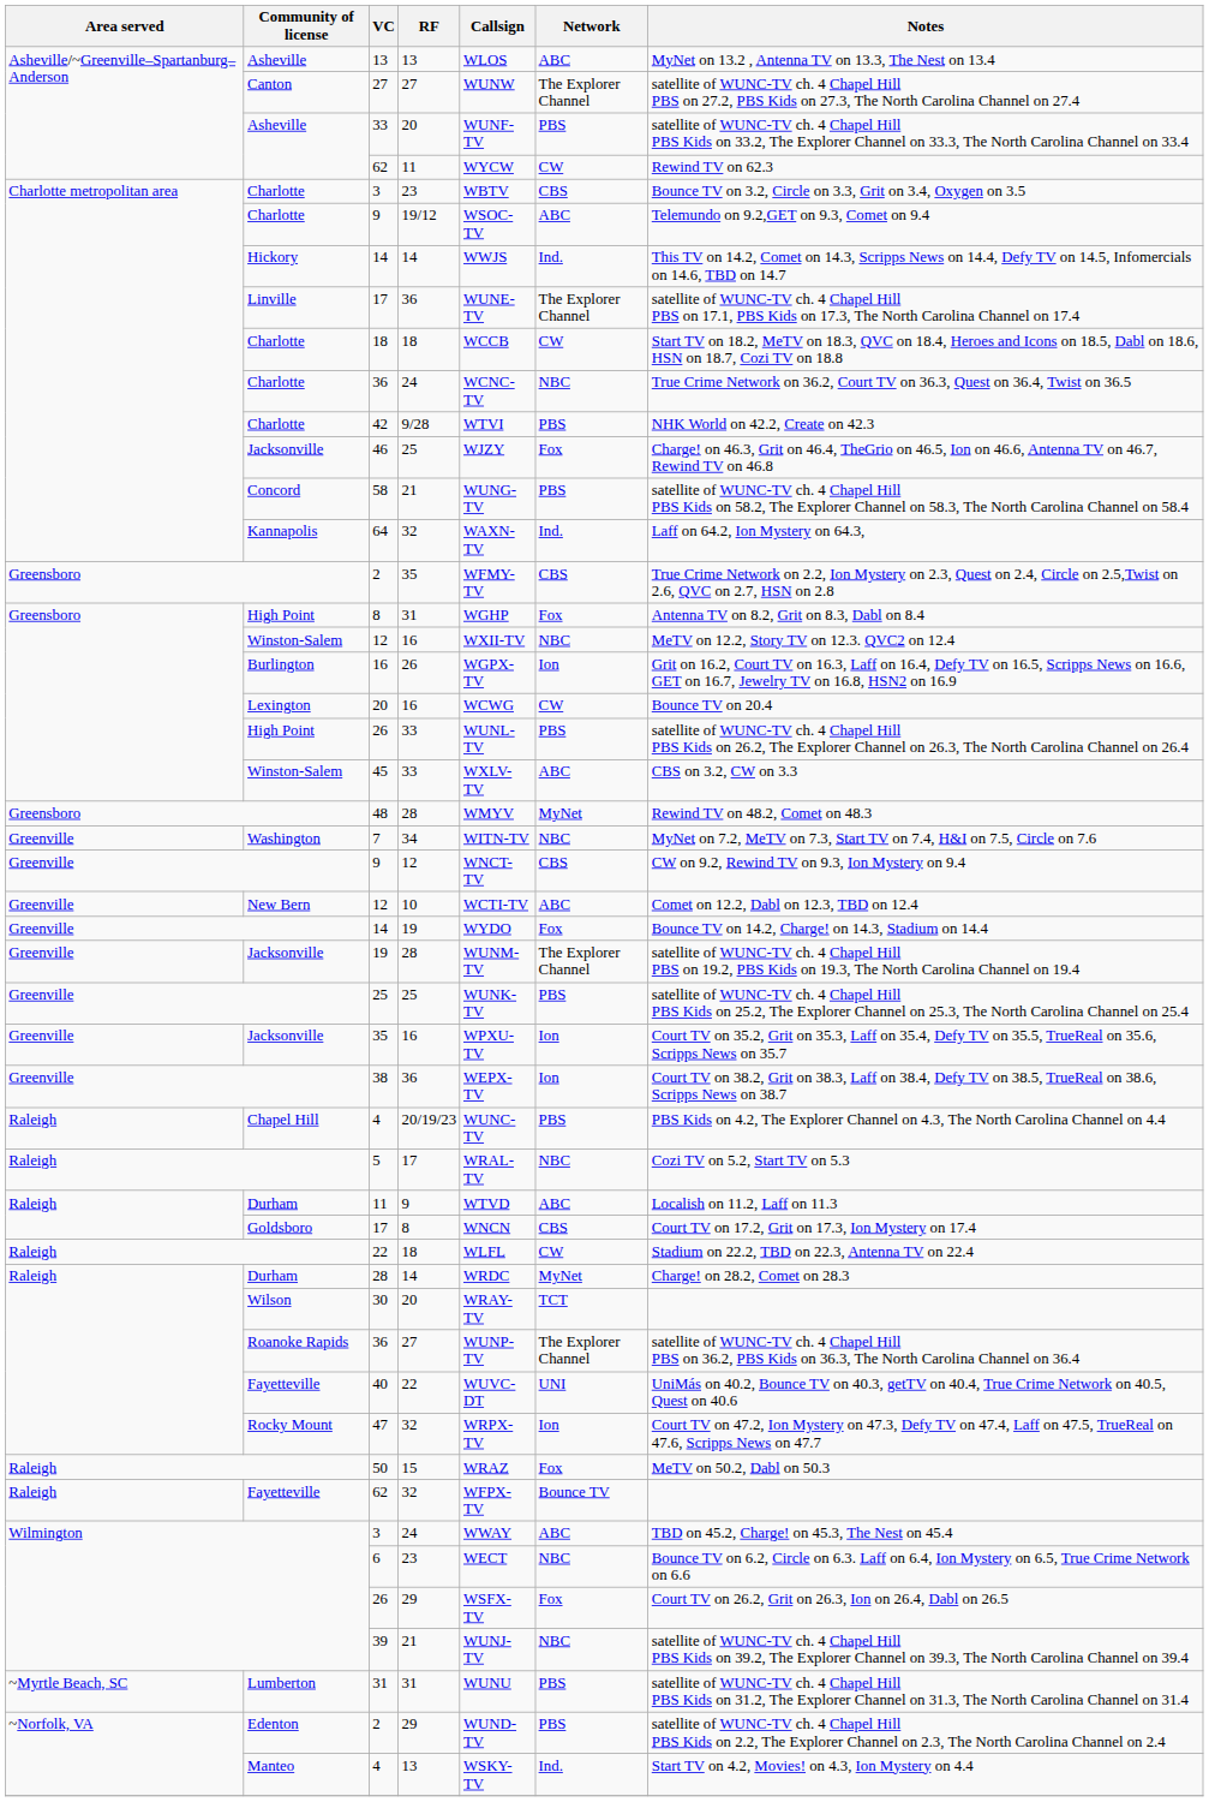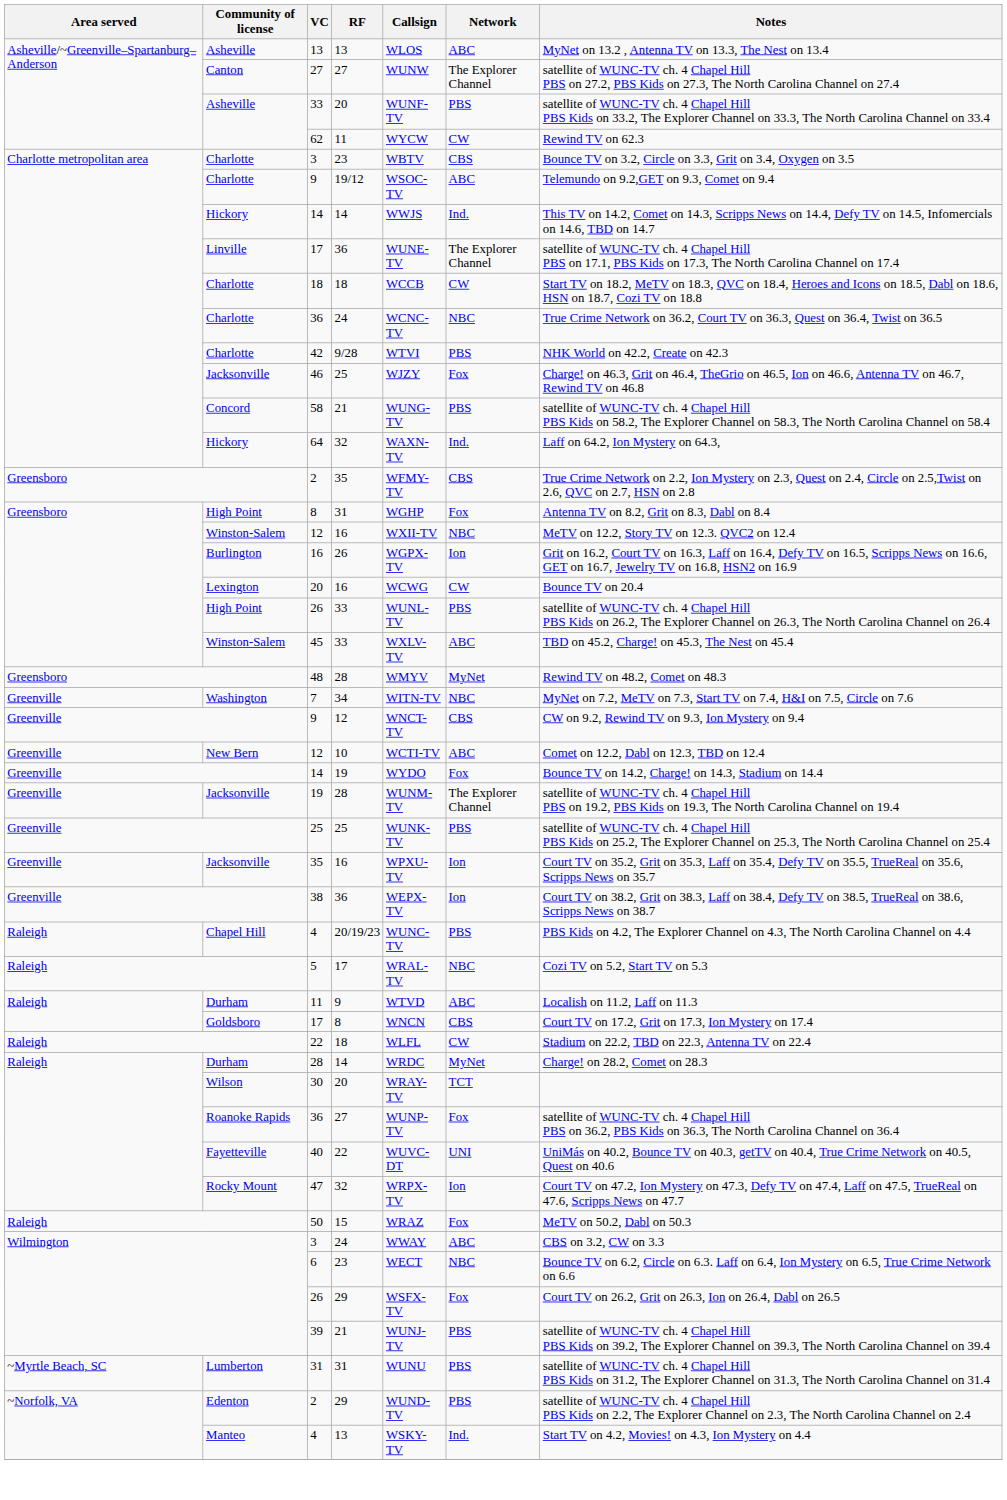64 | Community of license: Kannapolis -> Hickory
45 | Notes: CBS on 3.2, CW on 3.3 -> TBD on 45.2, Charge! on 45.3, The Nest on 45.4
36 / 27 | Network: The Explorer Channel -> Fox
- row: Raleigh | Fayetteville | 62 | 32 | WFPX-TV | Bounce TV
3 / 24 | Notes: TBD on 45.2, Charge! on 45.3, The Nest on 45.4 -> CBS on 3.2, CW on 3.3
39 | Network: NBC -> PBS
